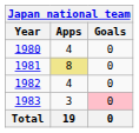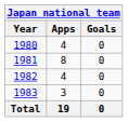1981 | Apps: khaki background -> no background
1983 | Goals: pink background -> no background
